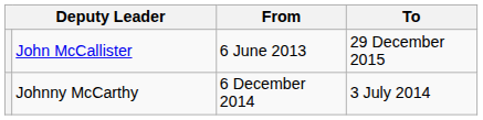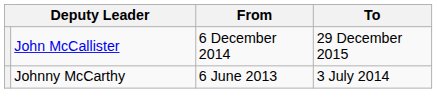John McCallister | From: 6 June 2013 -> 6 December 2014
Johnny McCarthy | From: 6 December 2014 -> 6 June 2013
